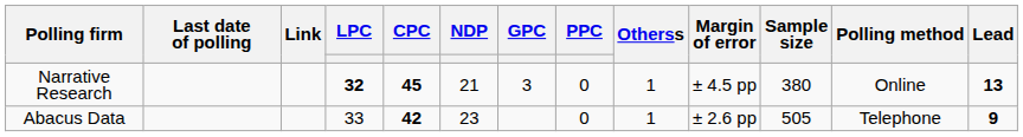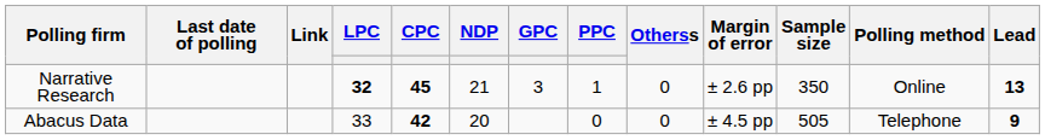Narrative Research | PPC: 0 -> 1
Narrative Research | Otherss: 1 -> 0
Narrative Research | Margin of error: ± 4.5 pp -> ± 2.6 pp
Narrative Research | Sample size: 380 -> 350
Abacus Data | NDP: 23 -> 20
Abacus Data | Otherss: 1 -> 0
Abacus Data | Margin of error: ± 2.6 pp -> ± 4.5 pp
